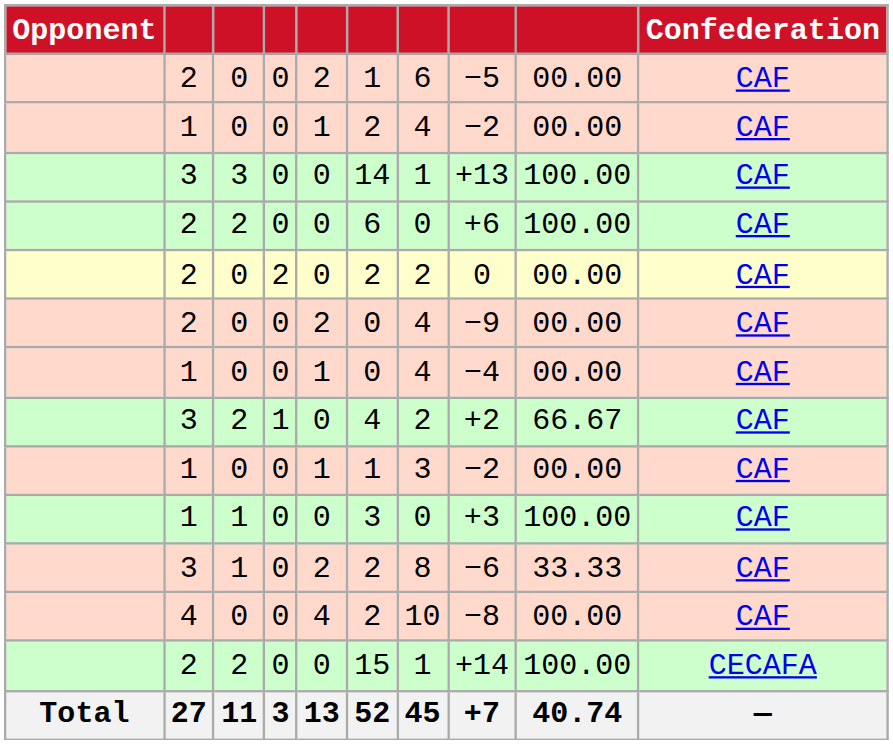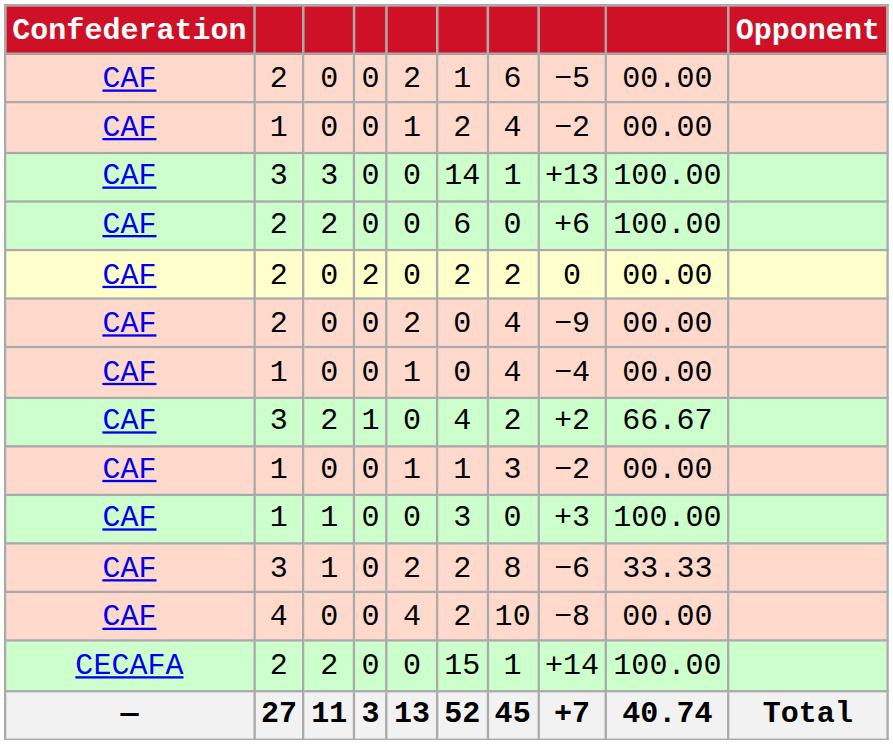columns swapped: Opponent <-> Confederation
